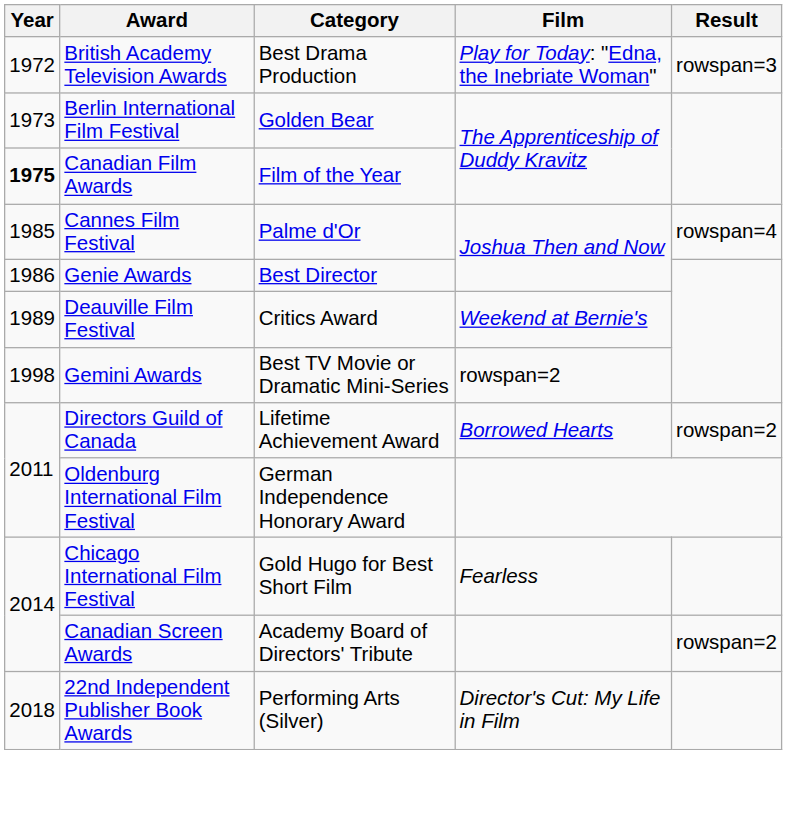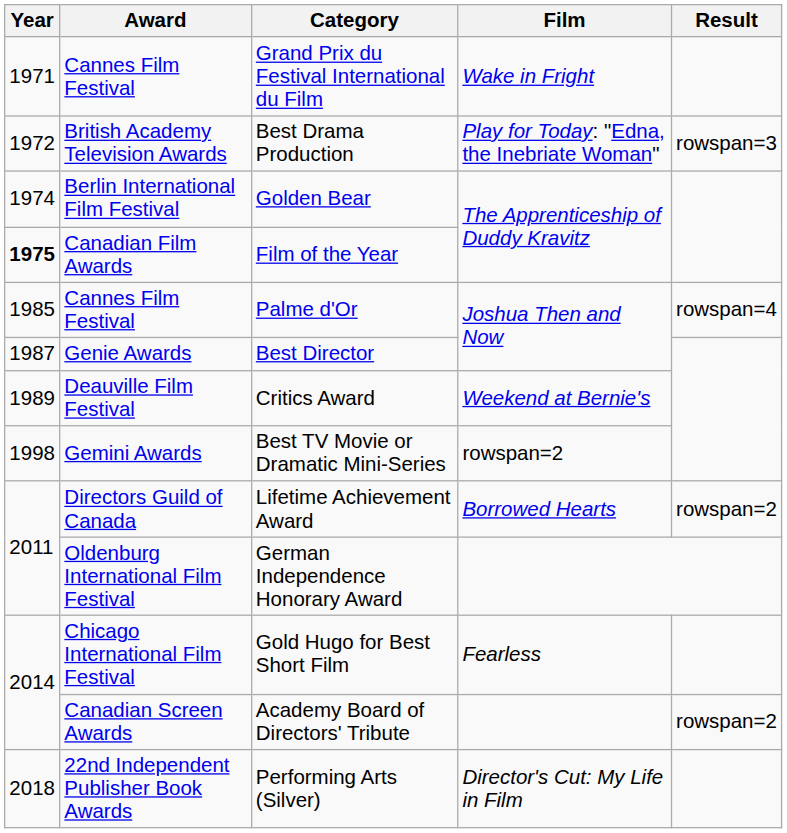+ row: 1971 | Cannes Film Festival | Grand Prix du Festival International du Film | Wake in Fright
Golden Bear | Year: 1973 -> 1974
Best Director | Year: 1986 -> 1987
